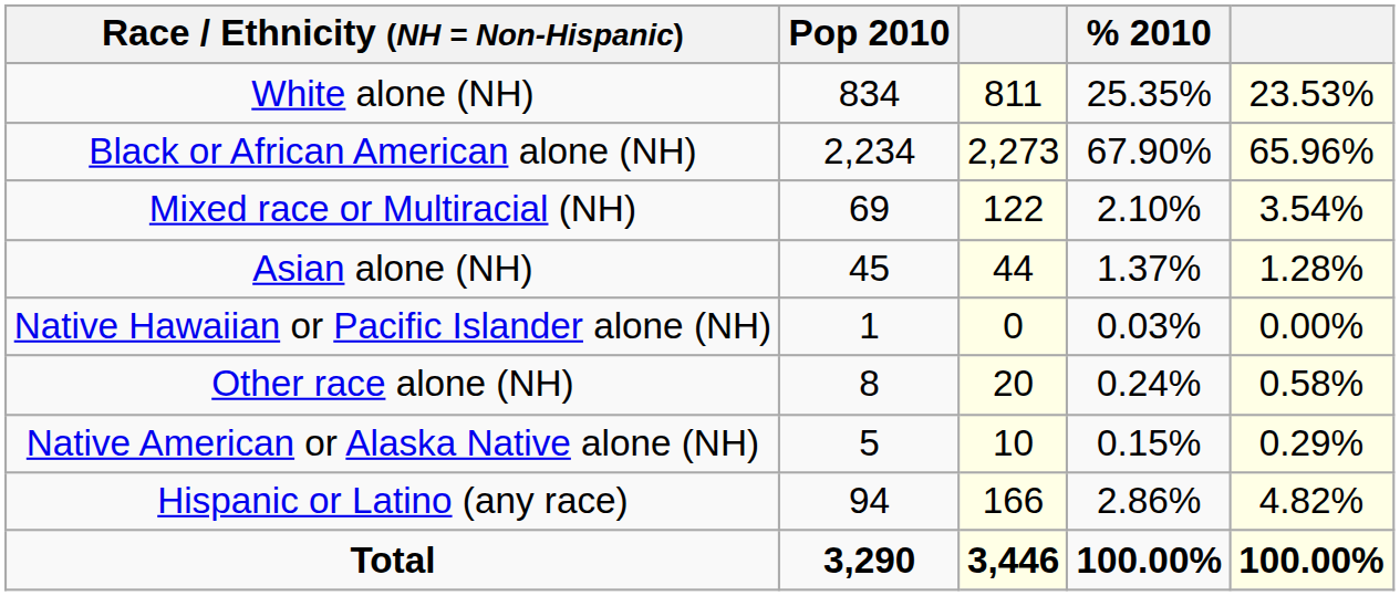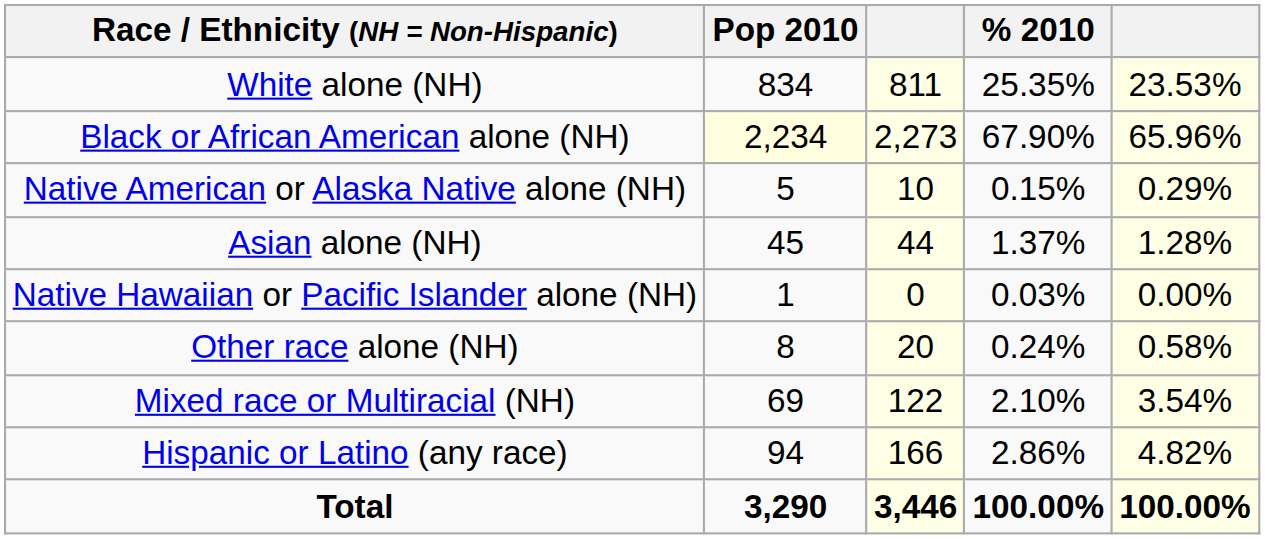Black or African American alone (NH) | Pop 2010: no background -> lightyellow background
rows swapped: Native American or Alaska Native alone (NH) <-> Mixed race or Multiracial (NH)
